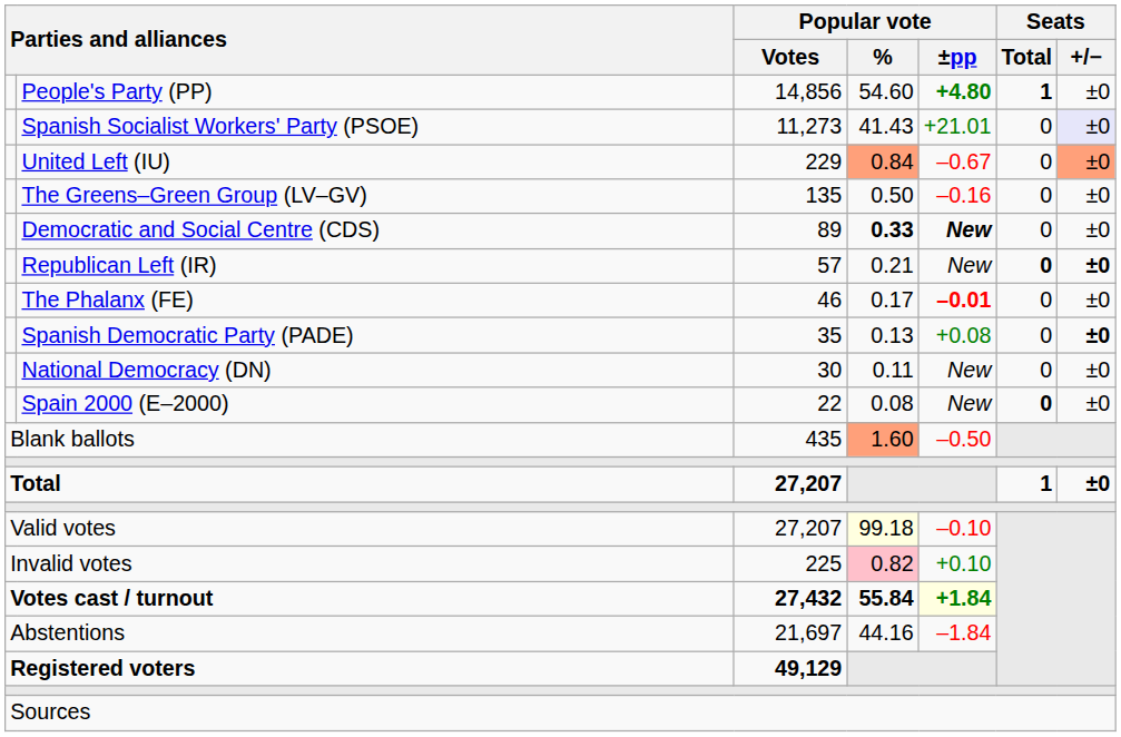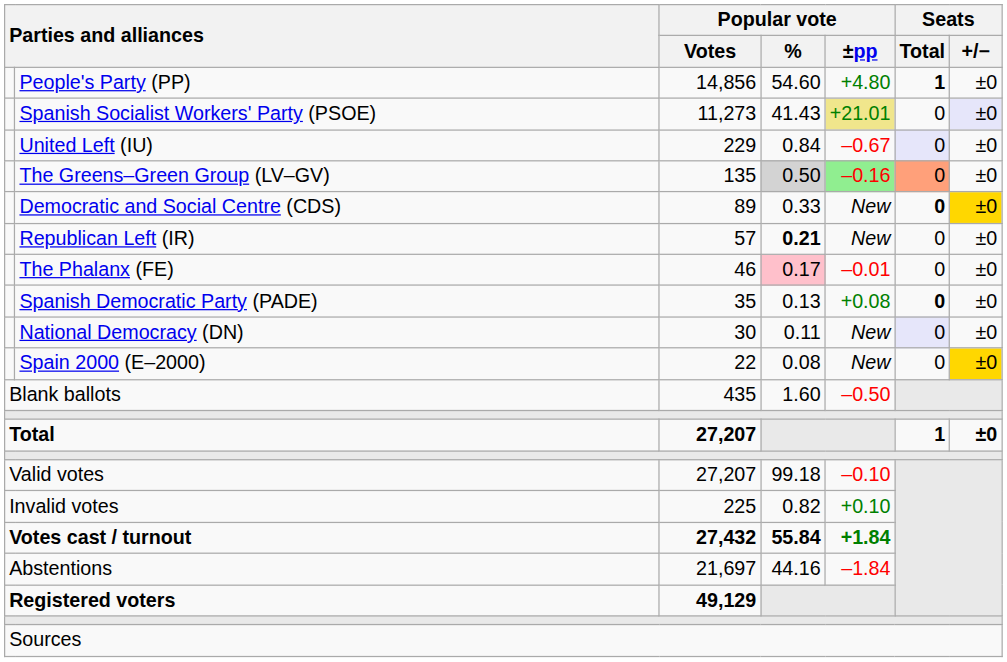People's Party (PP) | Popular vote / ±pp: bold -> normal
Spanish Socialist Workers' Party (PSOE) | Popular vote / ±pp: no background -> khaki background
United Left (IU) | Popular vote / %: lightsalmon background -> no background
United Left (IU) | Seats / Total: no background -> lavender background
United Left (IU) | Seats / +/−: lightsalmon background -> no background
The Greens–Green Group (LV–GV) | Popular vote / %: no background -> lightgrey background
The Greens–Green Group (LV–GV) | Popular vote / ±pp: no background -> lightgreen background
The Greens–Green Group (LV–GV) | Seats / Total: no background -> lightsalmon background
Democratic and Social Centre (CDS) | Popular vote / %: bold -> normal
Democratic and Social Centre (CDS) | Popular vote / ±pp: bold -> normal
Democratic and Social Centre (CDS) | Seats / Total: normal -> bold
Democratic and Social Centre (CDS) | Seats / +/−: no background -> gold background
Republican Left (IR) | Popular vote / %: normal -> bold
Republican Left (IR) | Seats / Total: bold -> normal
Republican Left (IR) | Seats / +/−: bold -> normal
The Phalanx (FE) | Popular vote / %: no background -> pink background
The Phalanx (FE) | Popular vote / ±pp: bold -> normal
Spanish Democratic Party (PADE) | Seats / Total: normal -> bold
Spanish Democratic Party (PADE) | Seats / +/−: bold -> normal
National Democracy (DN) | Seats / Total: no background -> lavender background
Spain 2000 (E–2000) | Seats / Total: bold -> normal
Spain 2000 (E–2000) | Seats / +/−: no background -> gold background
Blank ballots | Popular vote / %: lightsalmon background -> no background
Valid votes | Popular vote / %: lightyellow background -> no background
Invalid votes | Popular vote / %: pink background -> no background
Votes cast / turnout | Popular vote / ±pp: lightyellow background -> no background
